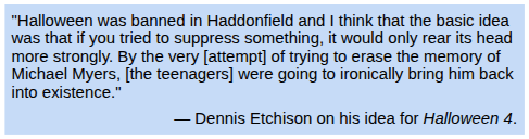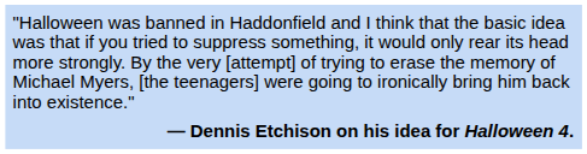row 2 | column 1: normal -> bold
